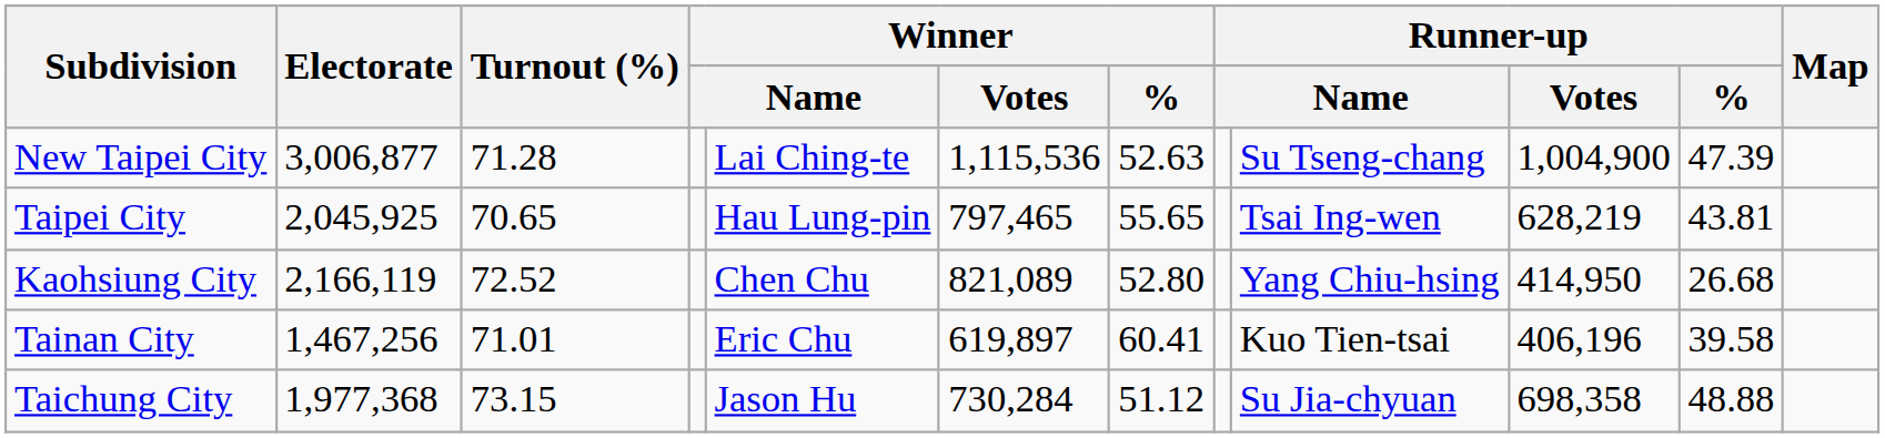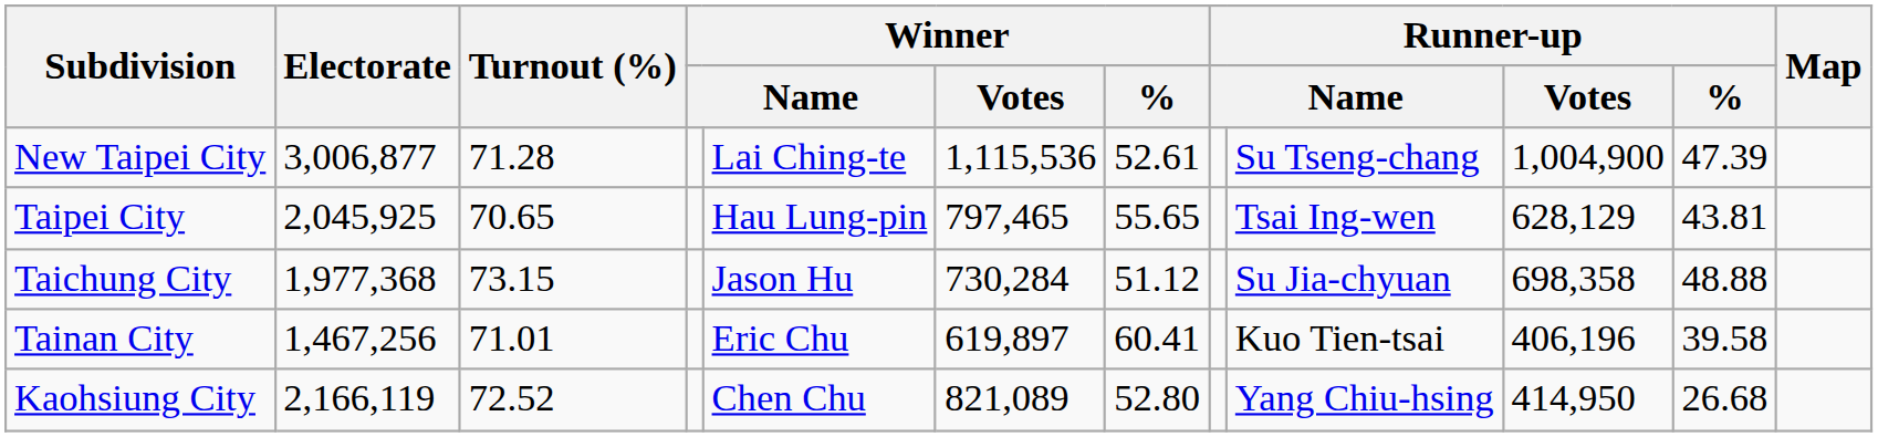New Taipei City | Winner / %: 52.63 -> 52.61
Taipei City | Runner-up / Votes: 628,219 -> 628,129
rows swapped: Taichung City <-> Kaohsiung City
